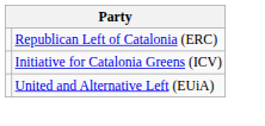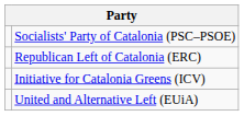+ row: Socialists' Party of Catalonia (PSC–PSOE)
